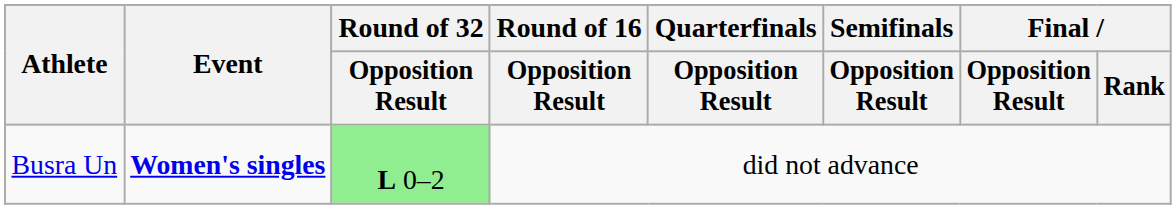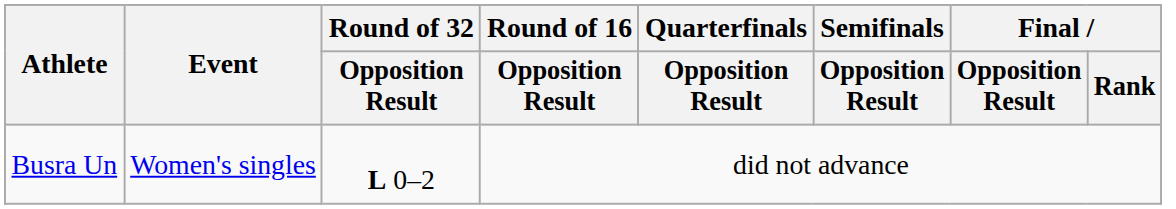Busra Un | Event: bold -> normal
Busra Un | Round of 32 / Opposition Result: lightgreen background -> no background
